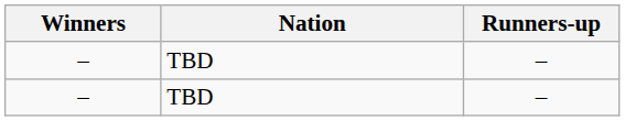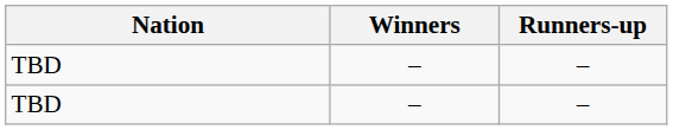columns swapped: Nation <-> Winners
